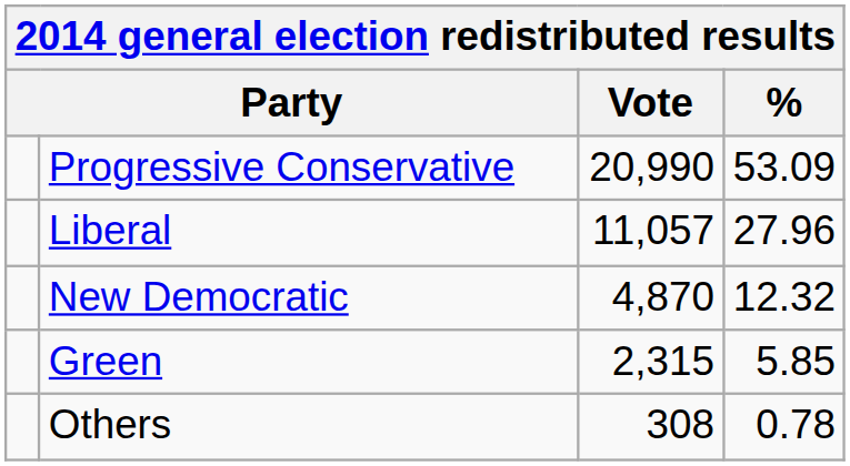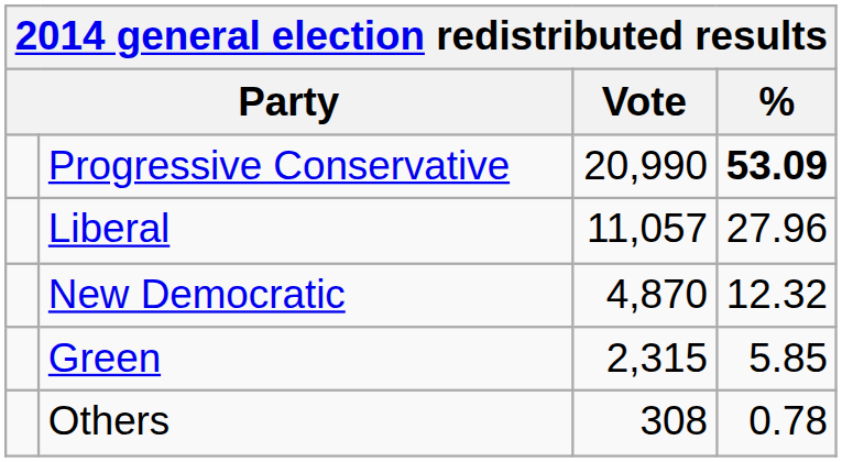Progressive Conservative | %: normal -> bold
